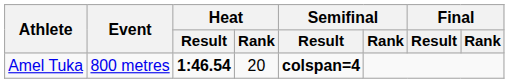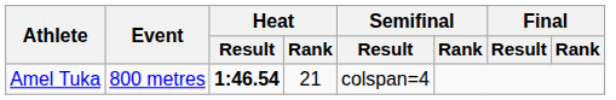Amel Tuka | Heat / Rank: 20 -> 21
Amel Tuka | Semifinal / Result: bold -> normal
